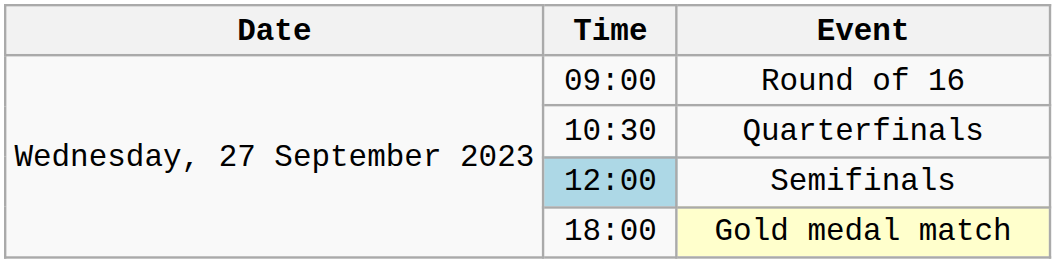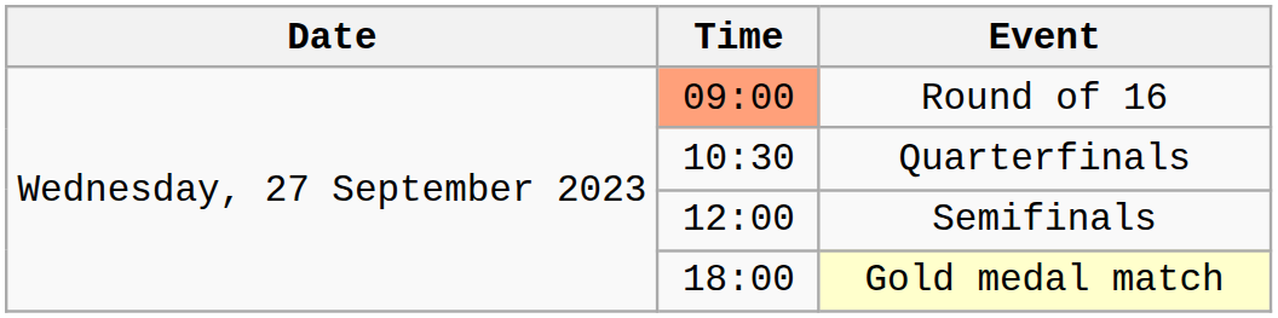Round of 16 | Time: no background -> lightsalmon background
Semifinals | Time: lightblue background -> no background
